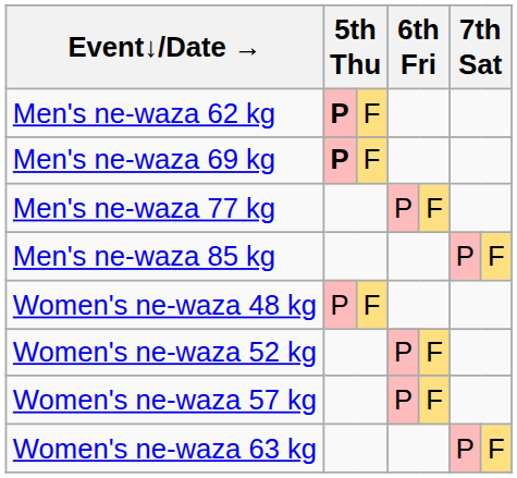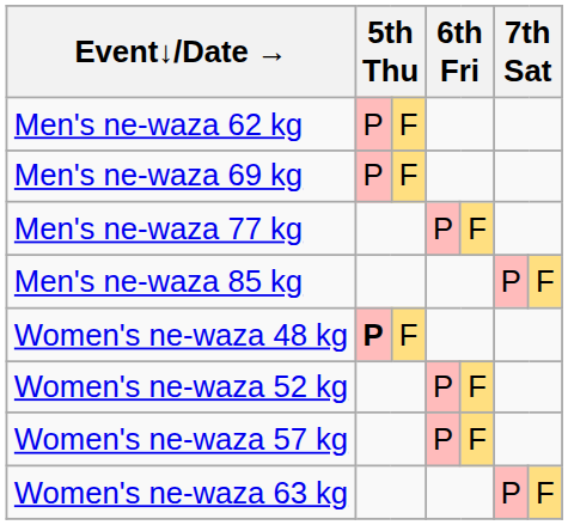Men's ne-waza 62 kg | column 2: bold -> normal
Men's ne-waza 69 kg | column 2: bold -> normal
Women's ne-waza 48 kg | column 2: normal -> bold
